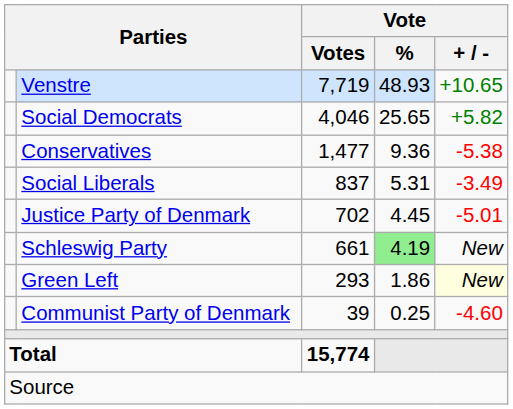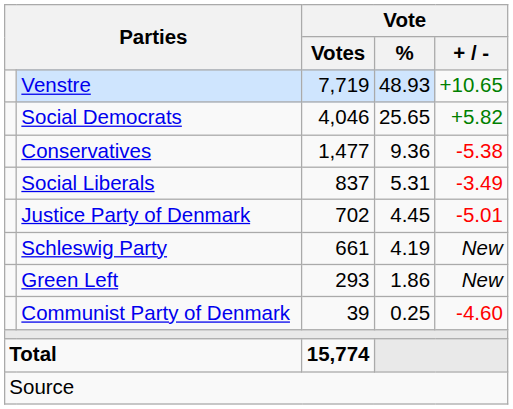Schleswig Party | Vote / %: lightgreen background -> no background
Green Left | Vote / + / -: lightyellow background -> no background
